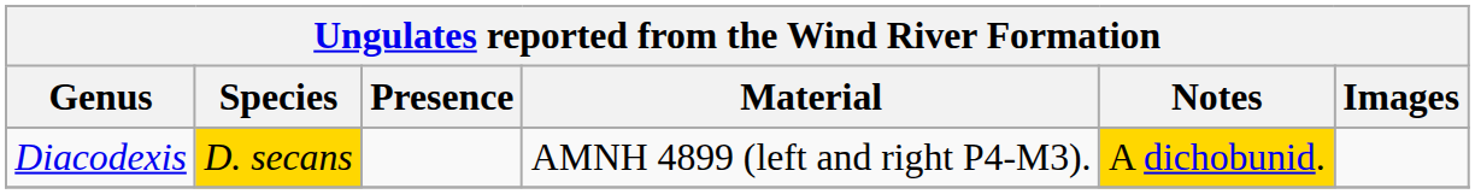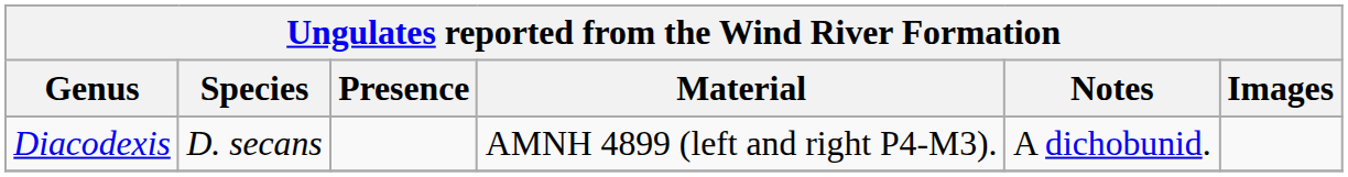Diacodexis | Species: gold background -> no background
Diacodexis | Notes: gold background -> no background
